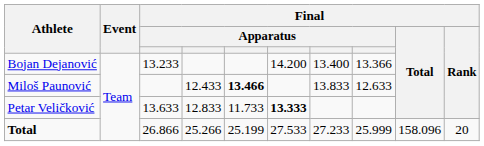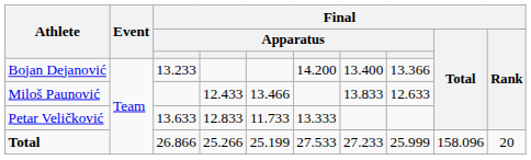Miloš Paunović | column 5: bold -> normal
Petar Veličković | column 6: bold -> normal
